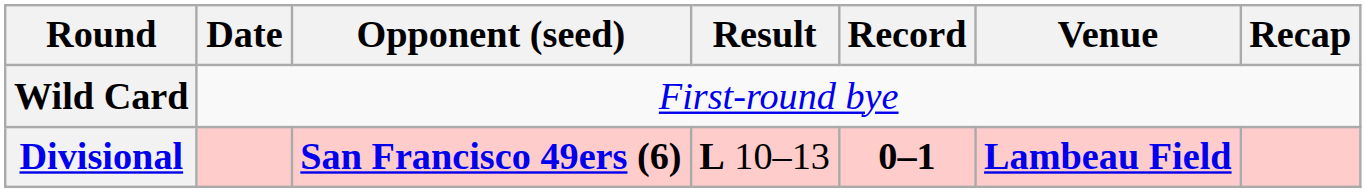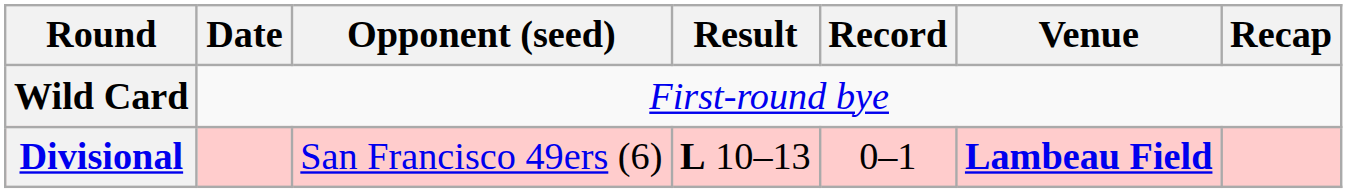Divisional | Opponent (seed): bold -> normal
Divisional | Record: bold -> normal
